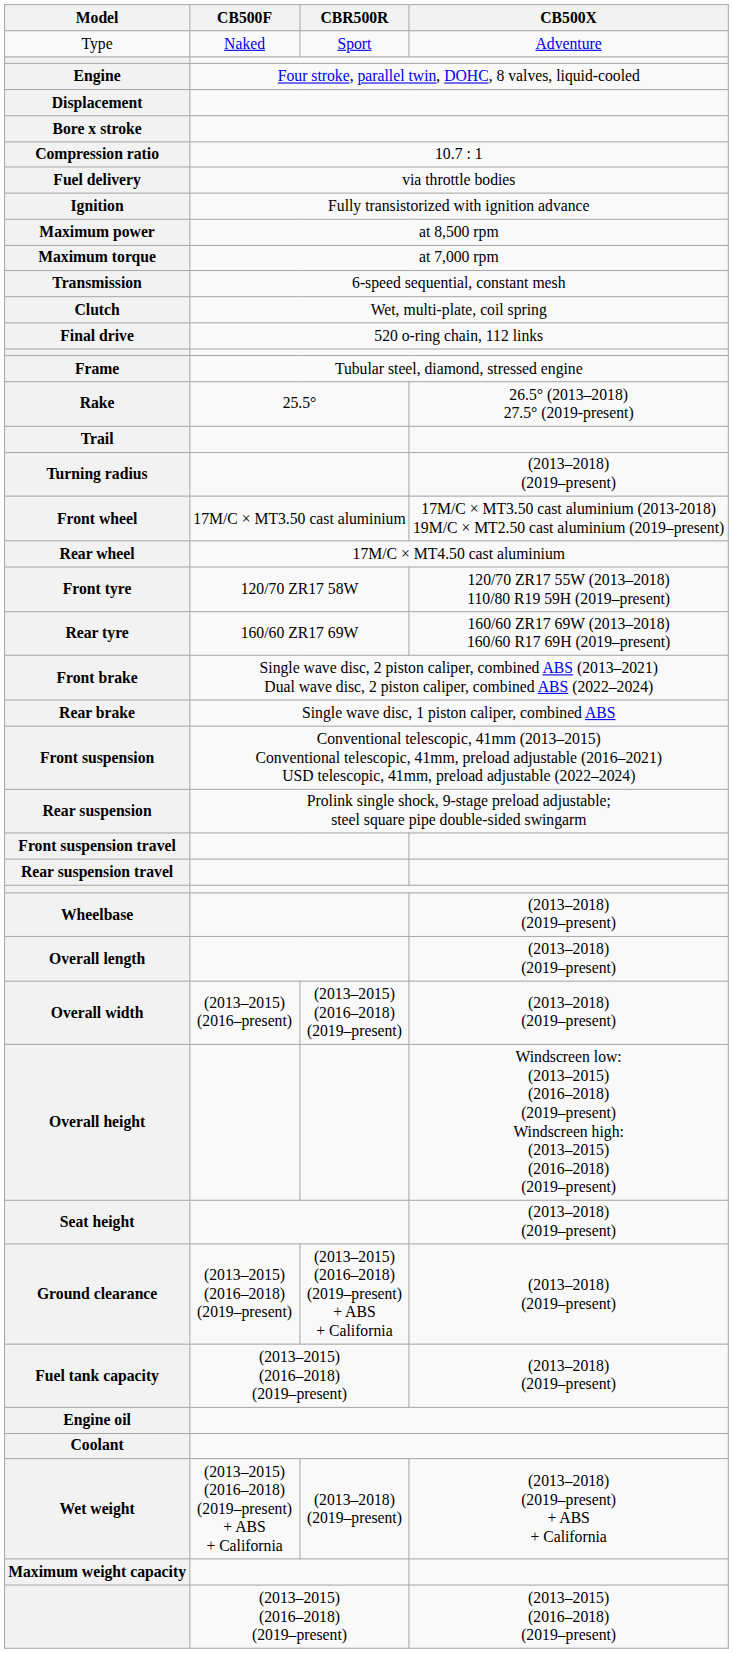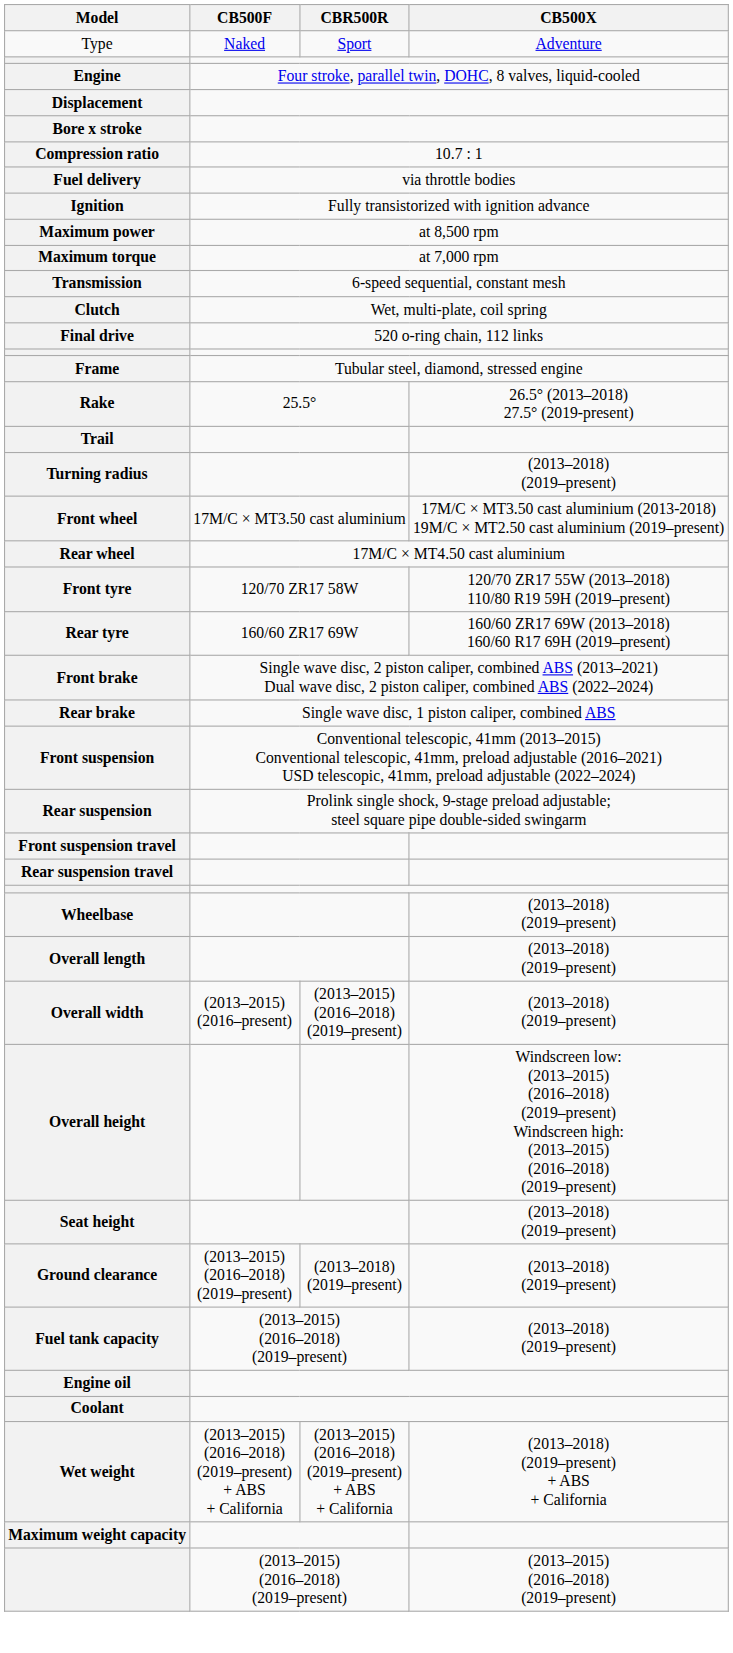Ground clearance | CBR500R: (2013–2015) (2016–2018) (2019–present) + ABS + California -> (2013–2018) (2019–present)
Wet weight | CBR500R: (2013–2018) (2019–present) -> (2013–2015) (2016–2018) (2019–present) + ABS + California
